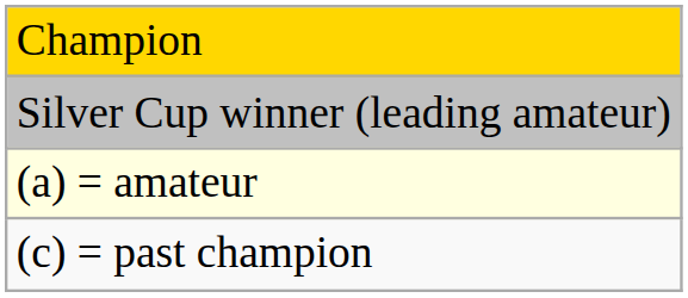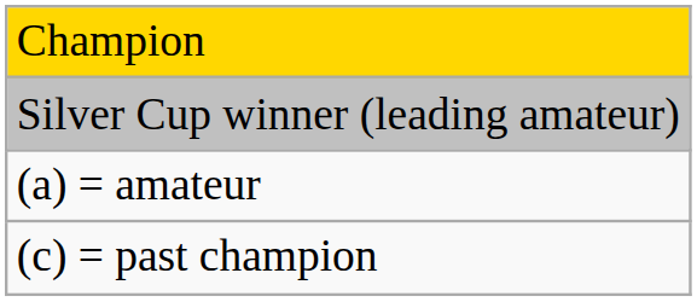row 3 | column 1: lightyellow background -> no background
